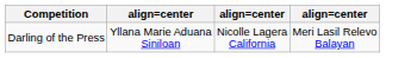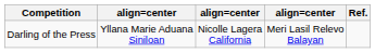+ column: Ref.
